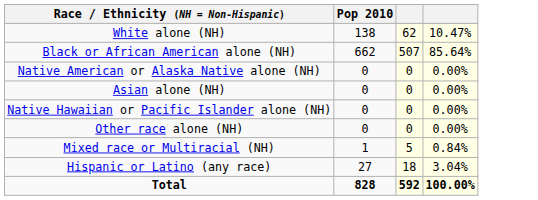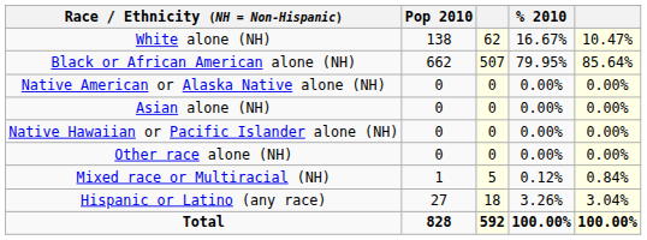+ column: % 2010 | 16.67% | 79.95% | 0.00% | 0.00% | 0.00% | 0.00% | 0.12% | 3.26% | 100.00%
